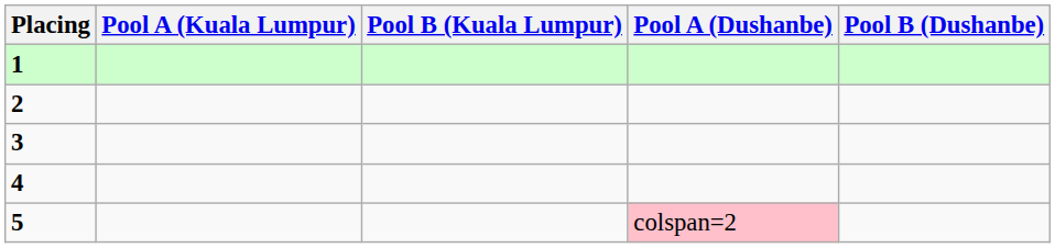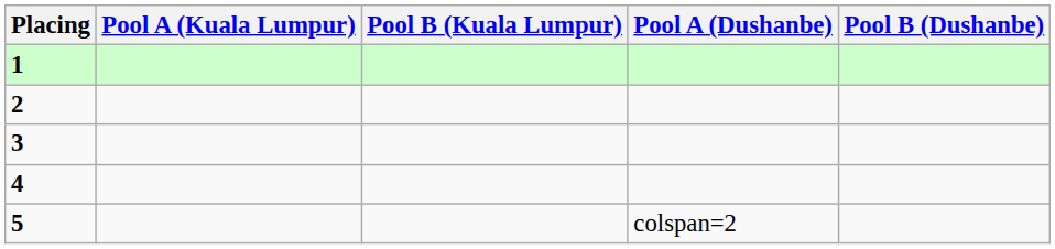5 | Pool A (Dushanbe): pink background -> no background
